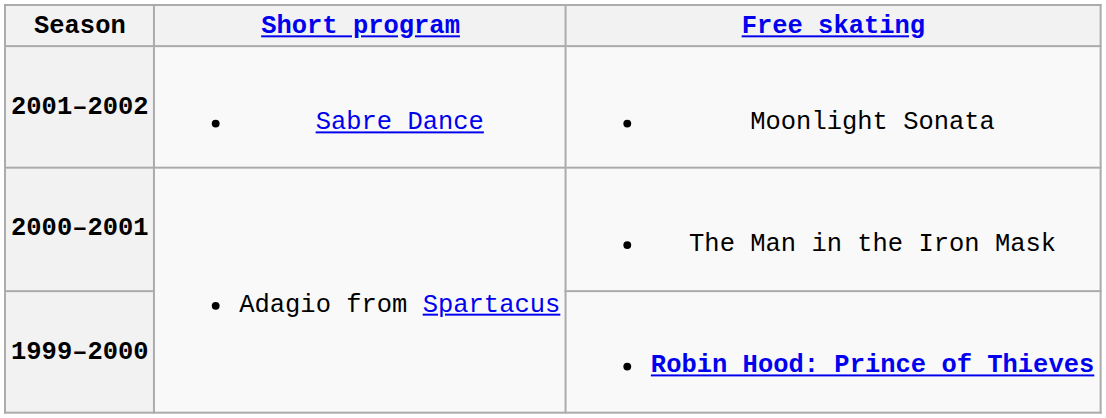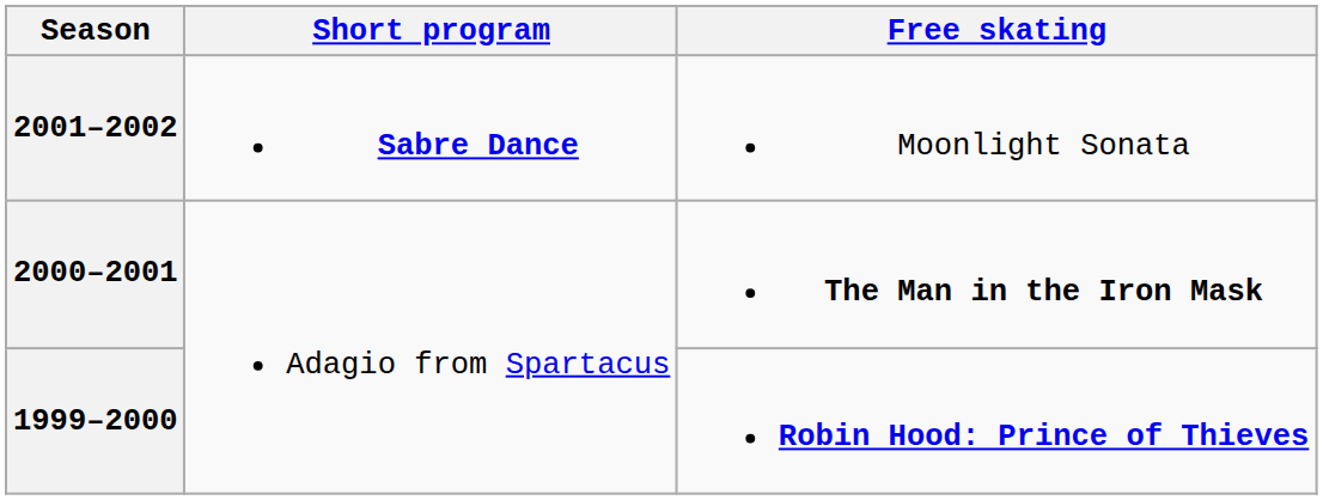2001–2002 | Short program: normal -> bold
2000–2001 | Free skating: normal -> bold
